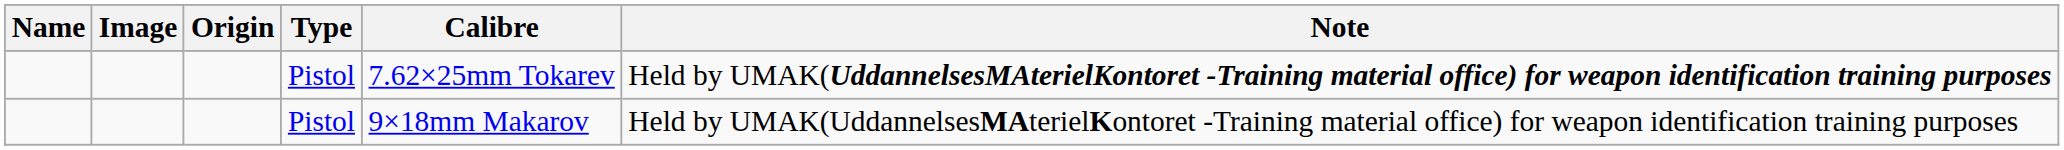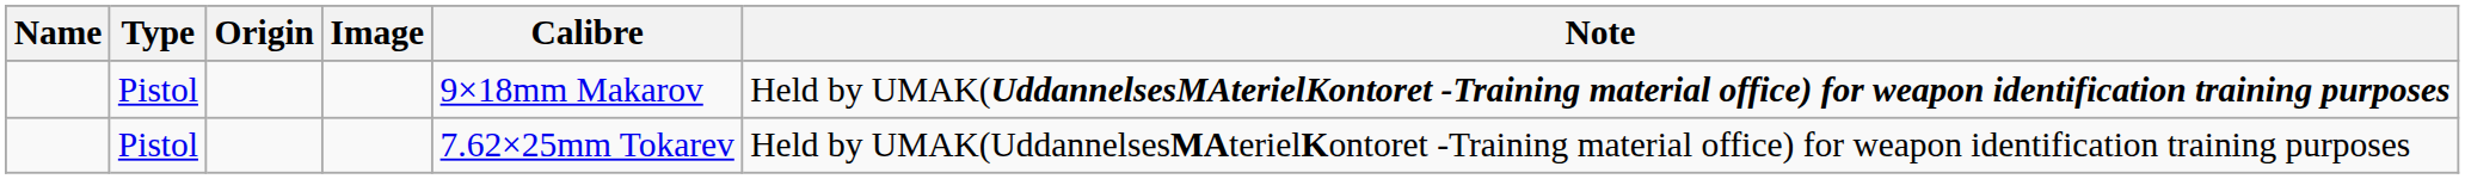columns swapped: Image <-> Type
row 2 | Calibre: 7.62×25mm Tokarev -> 9×18mm Makarov
row 3 | Calibre: 9×18mm Makarov -> 7.62×25mm Tokarev
